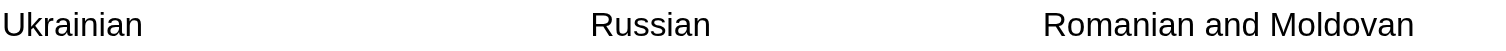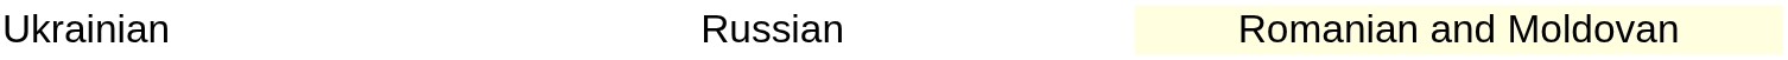Ukrainian | column 3: no background -> lightyellow background
